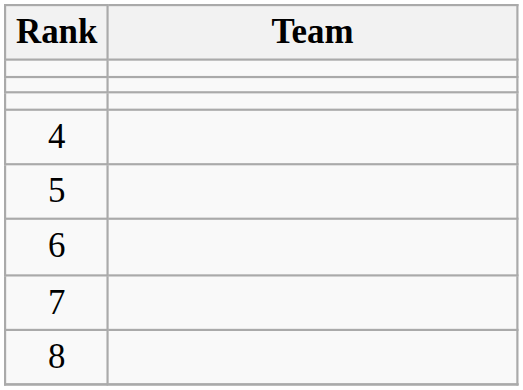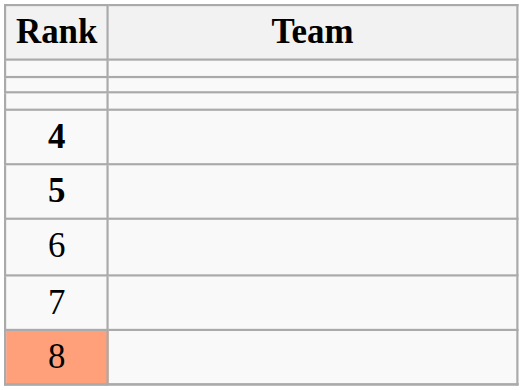row 5 | Rank: normal -> bold
row 6 | Rank: normal -> bold
row 9 | Rank: no background -> lightsalmon background
